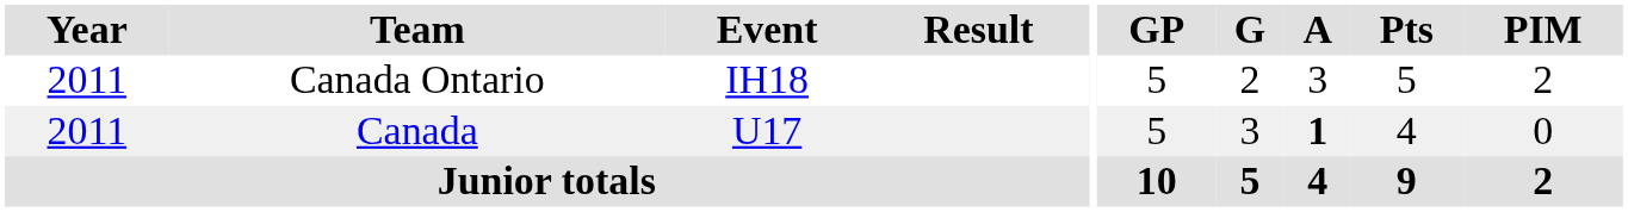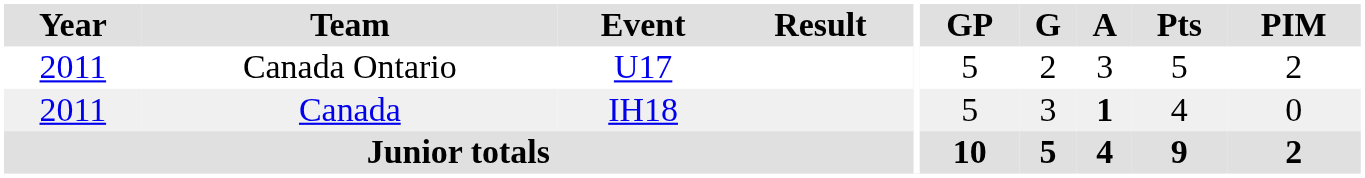Canada Ontario | Event: IH18 -> U17
Canada | Event: U17 -> IH18
